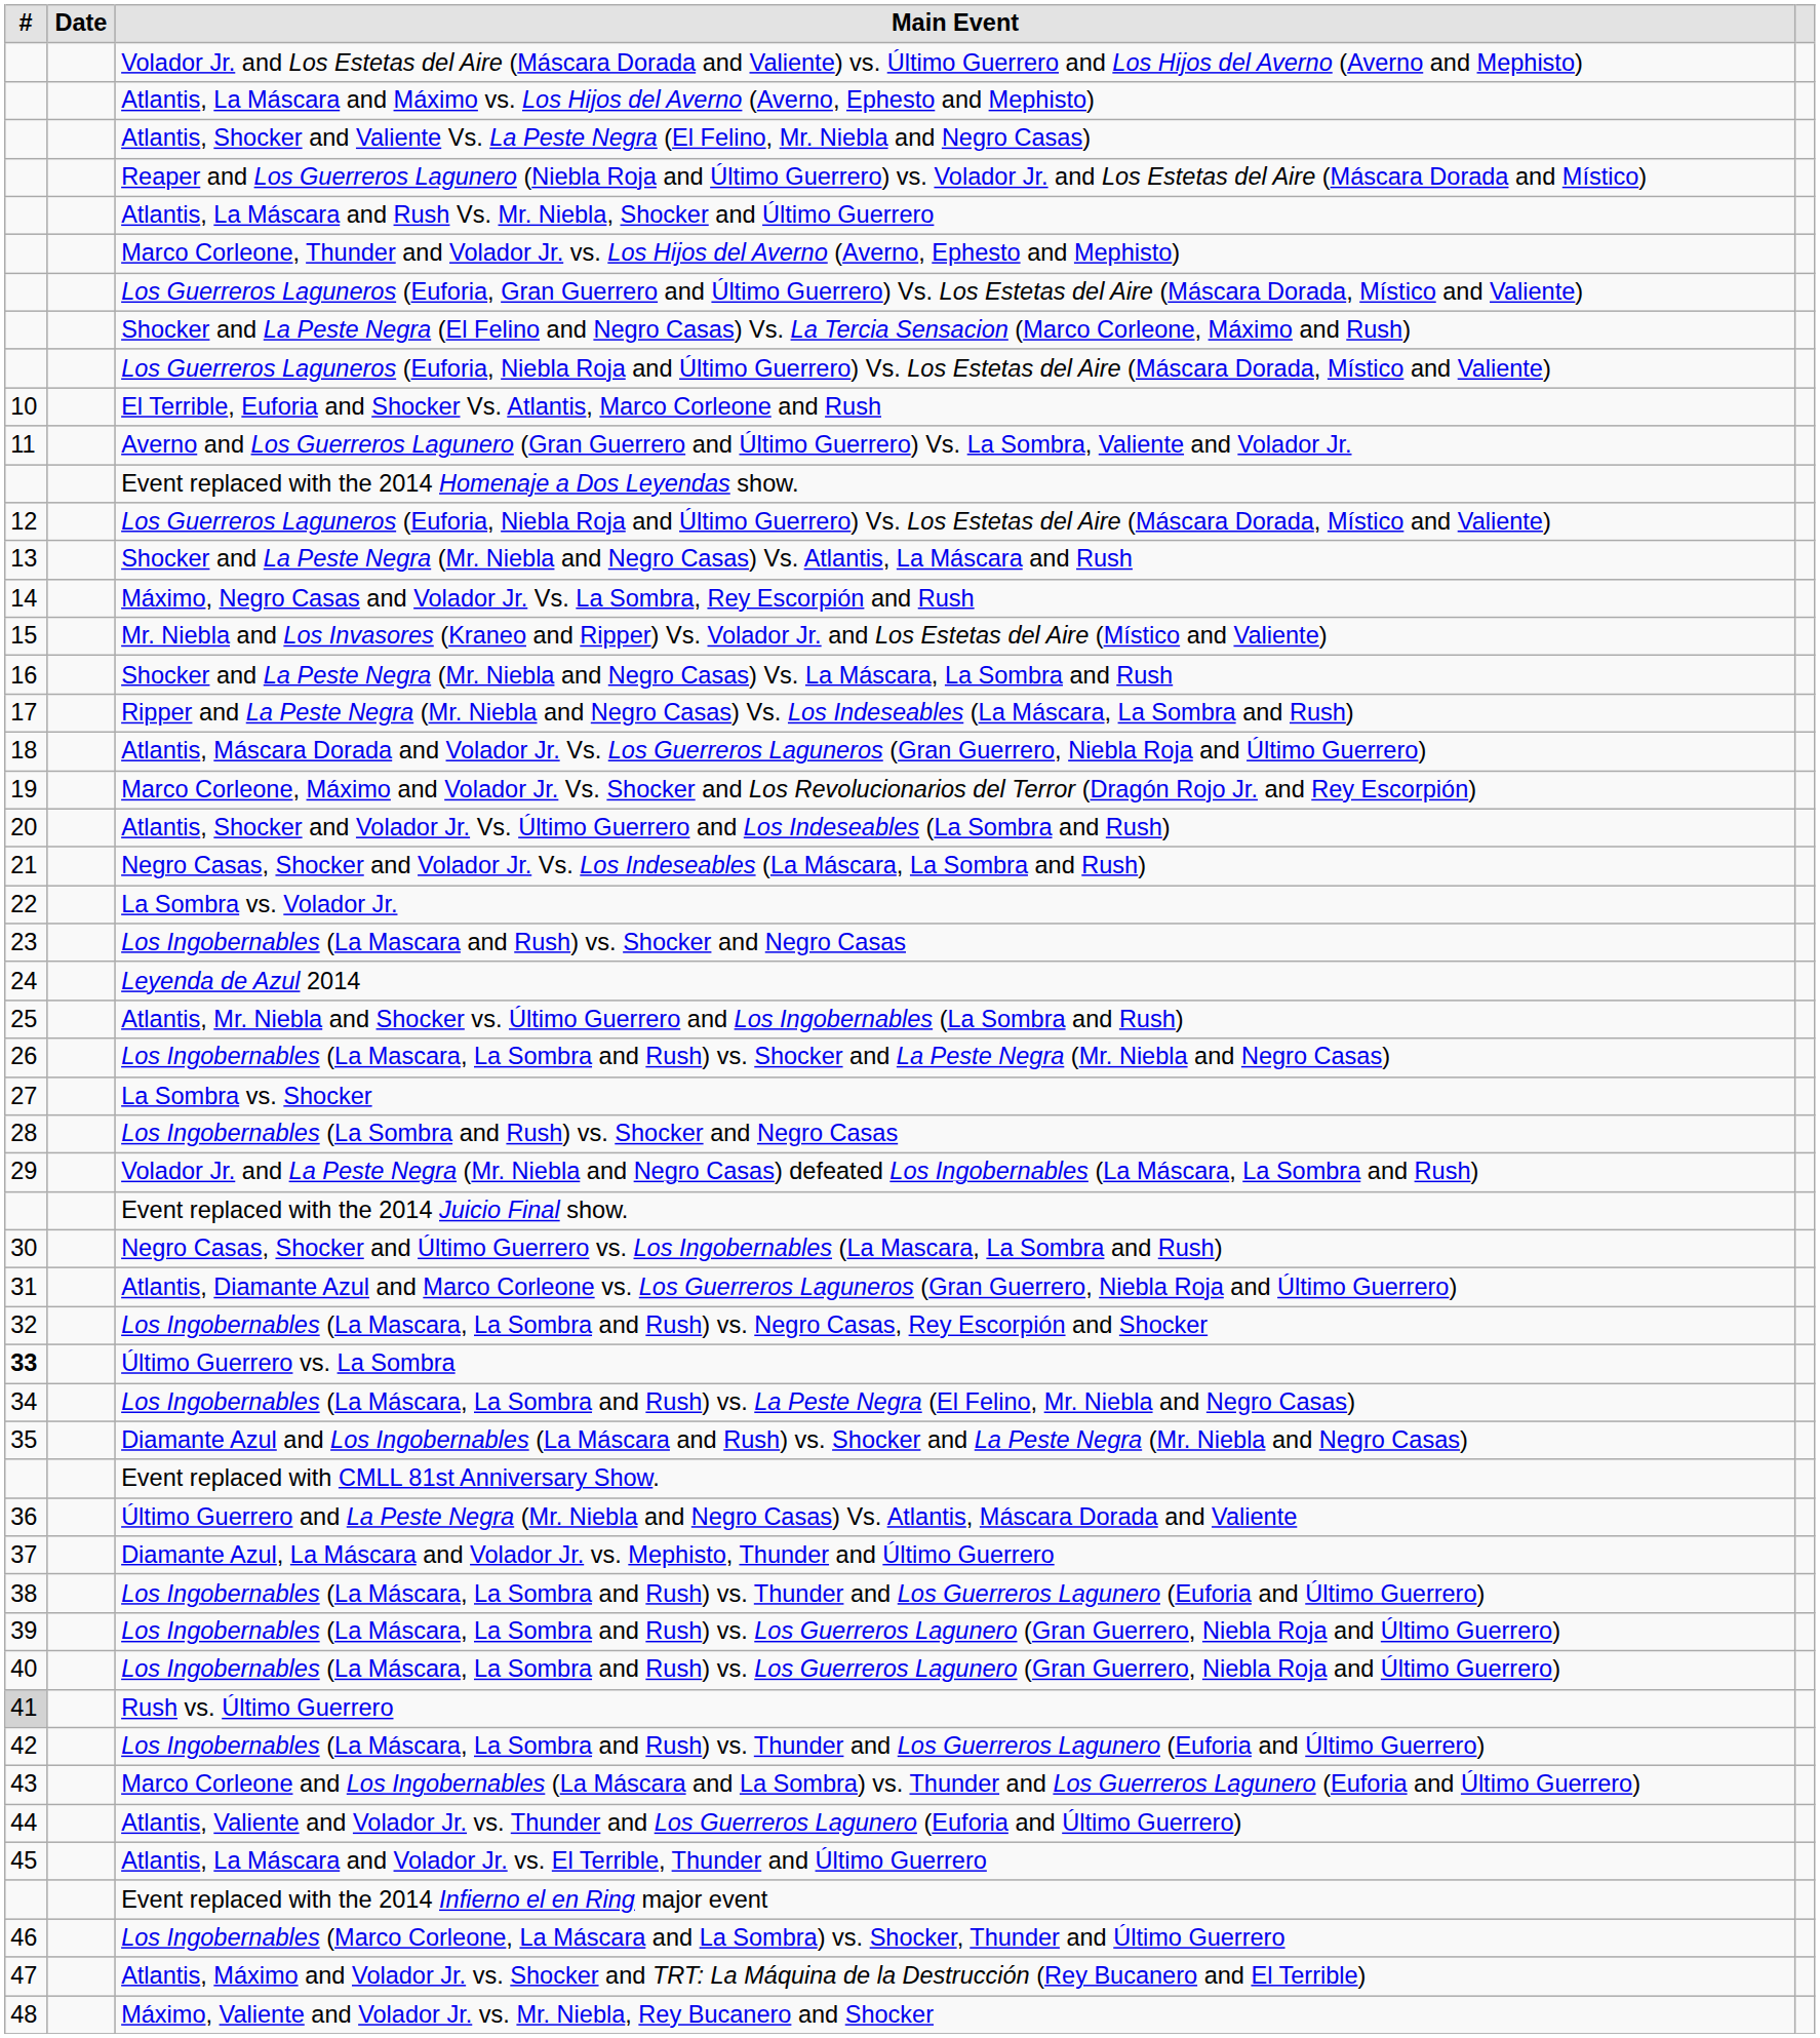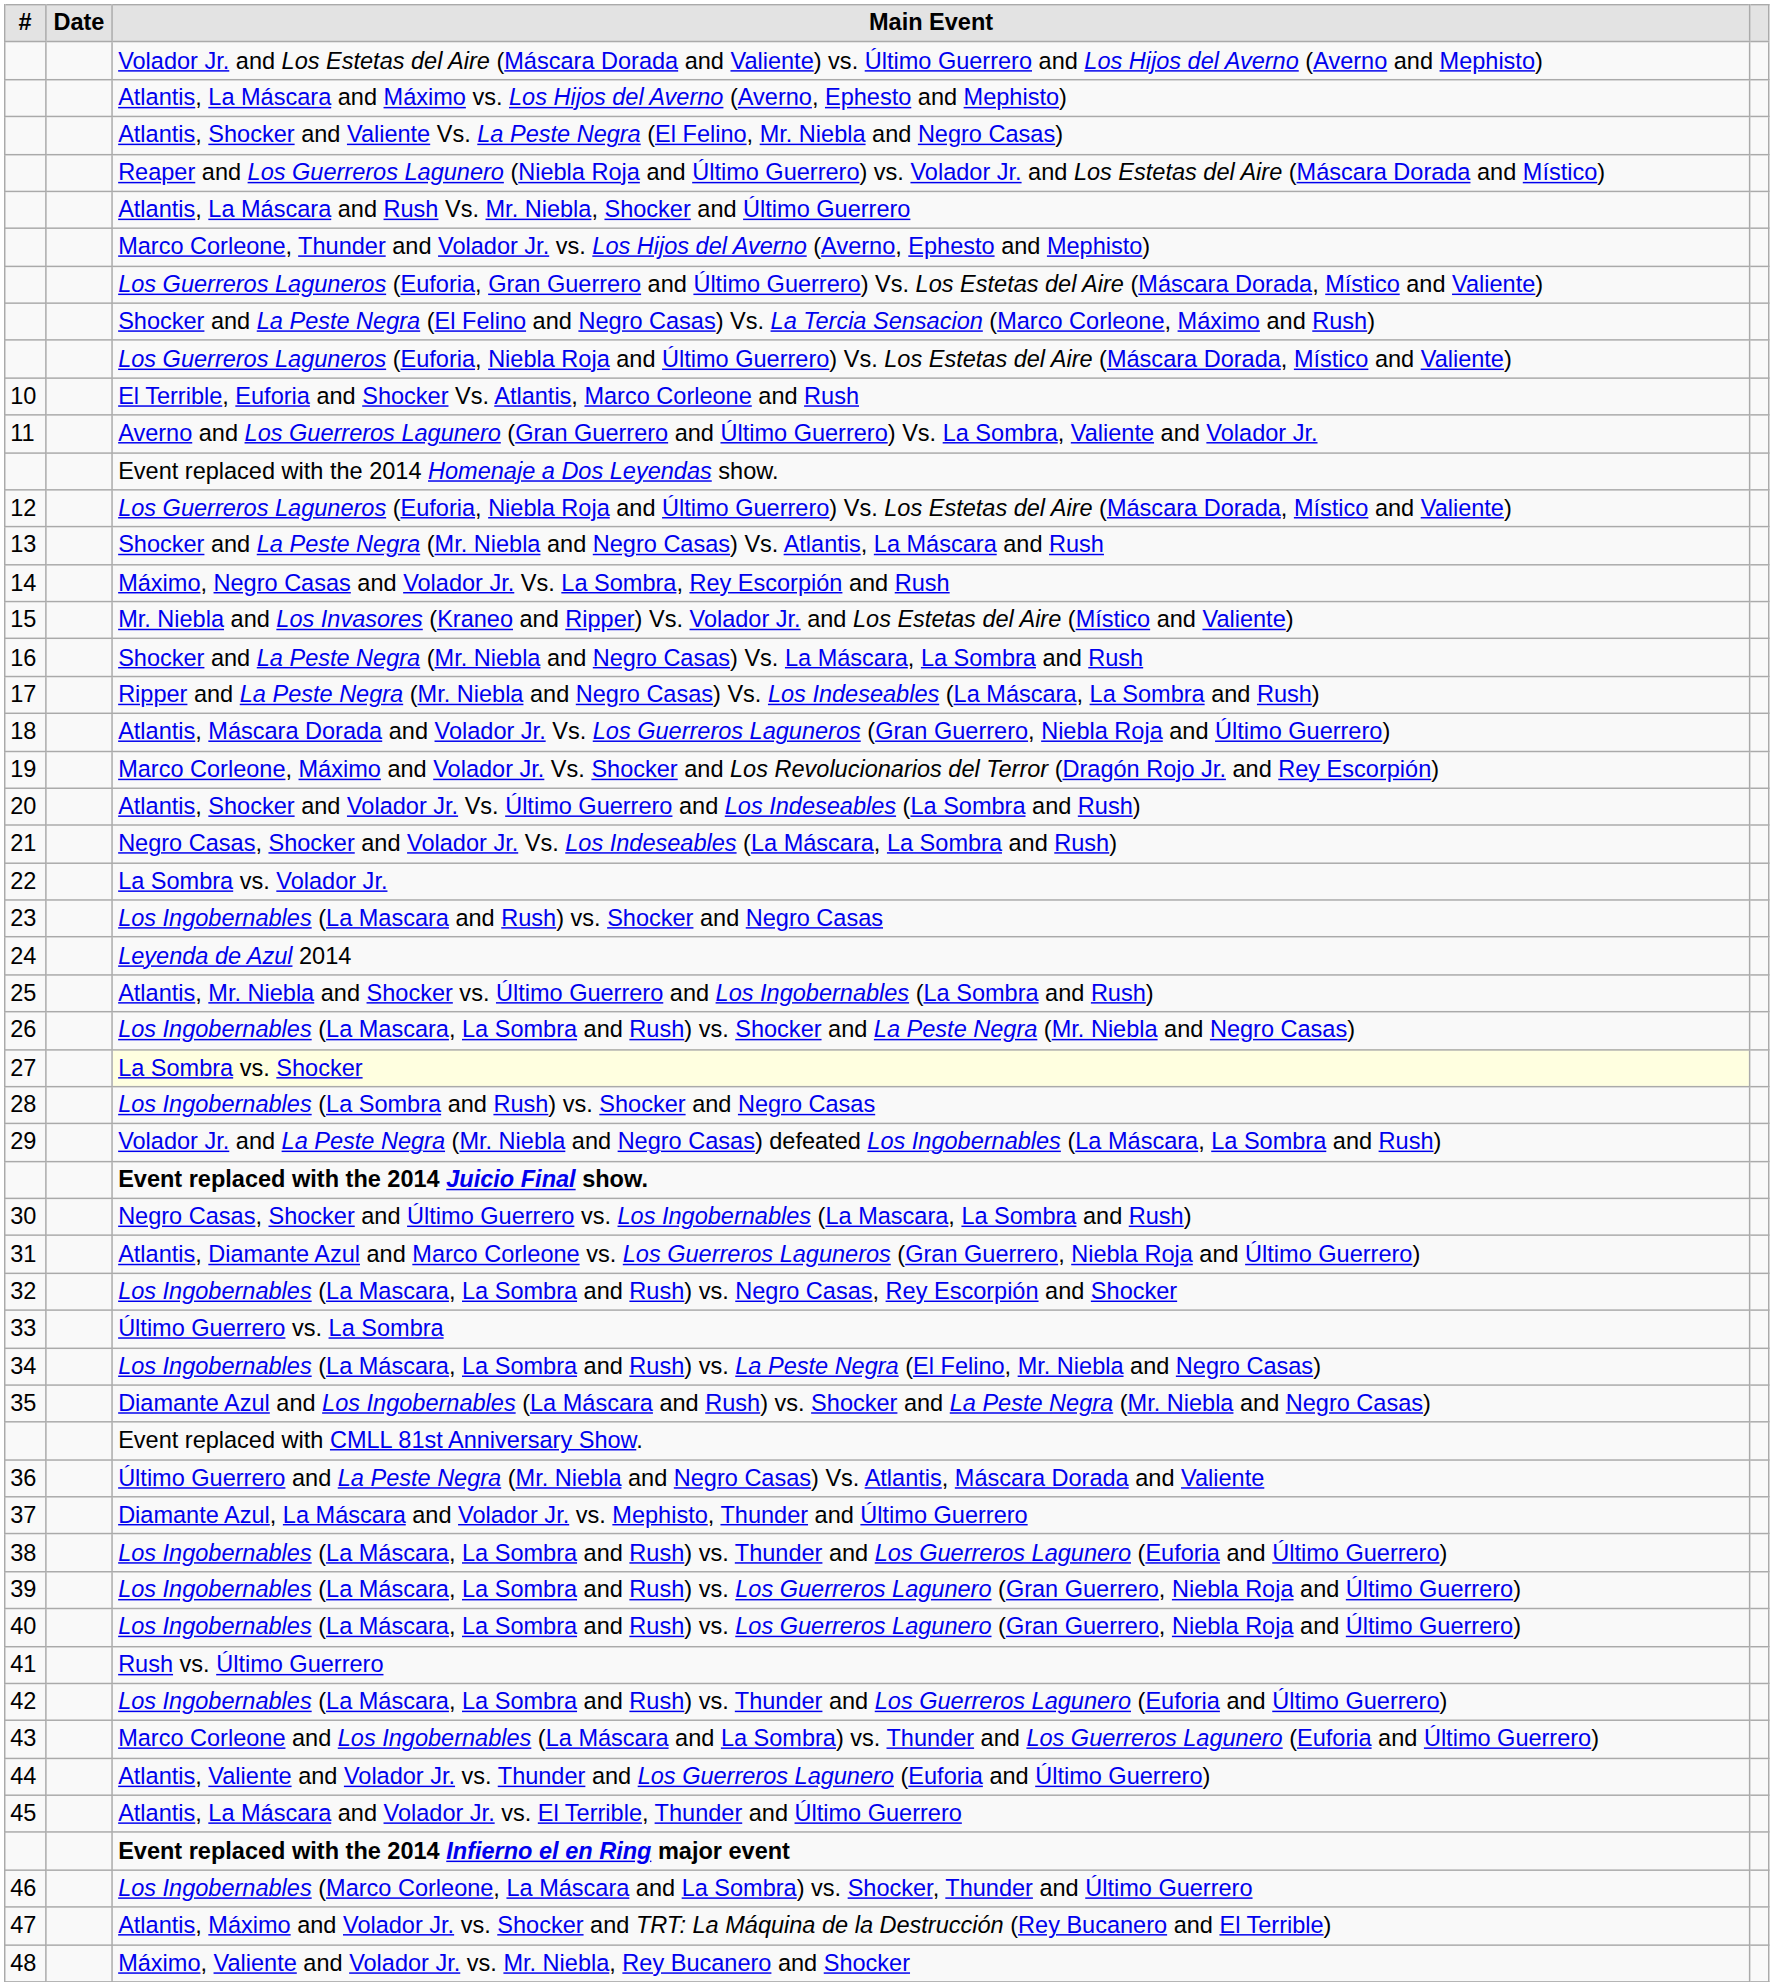La Sombra vs. Shocker | Main Event: no background -> lightyellow background
Event replaced with the 2014 Juicio Final show. | Main Event: normal -> bold
Último Guerrero vs. La Sombra | #: bold -> normal
Rush vs. Último Guerrero | #: lightgrey background -> no background
Event replaced with the 2014 Infierno el en Ring major event | Main Event: normal -> bold
